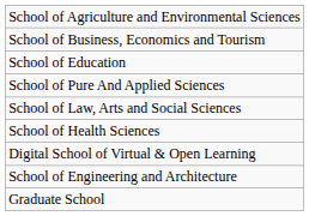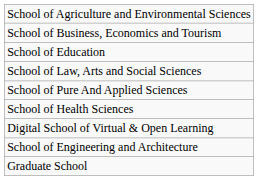row 4 | column 1: School of Pure And Applied Sciences -> School of Law, Arts and Social Sciences
row 5 | column 1: School of Law, Arts and Social Sciences -> School of Pure And Applied Sciences
